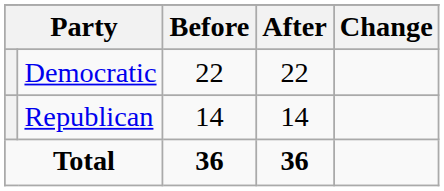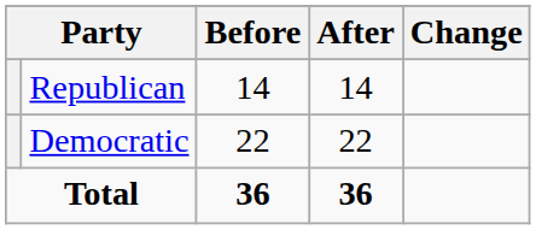rows swapped: Democratic <-> Republican
